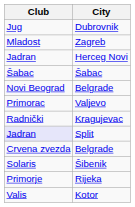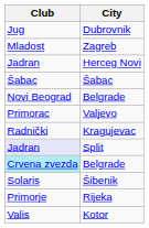row 10 | Club: no background -> paleturquoise background
